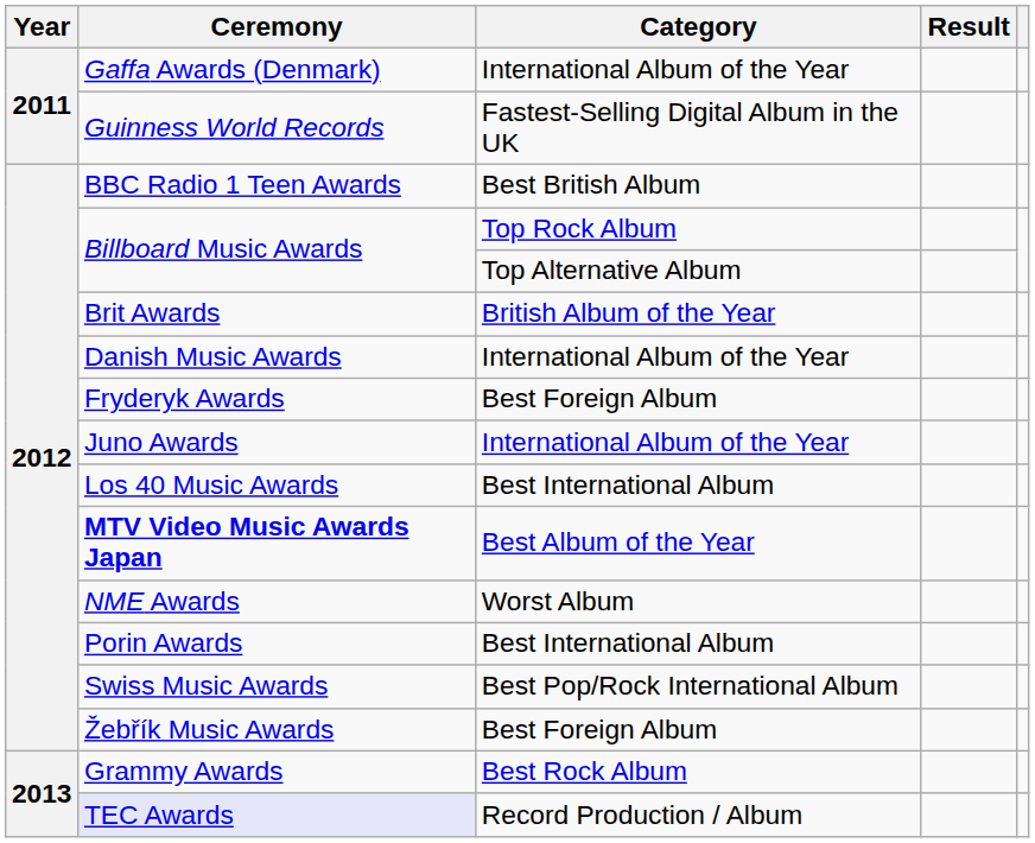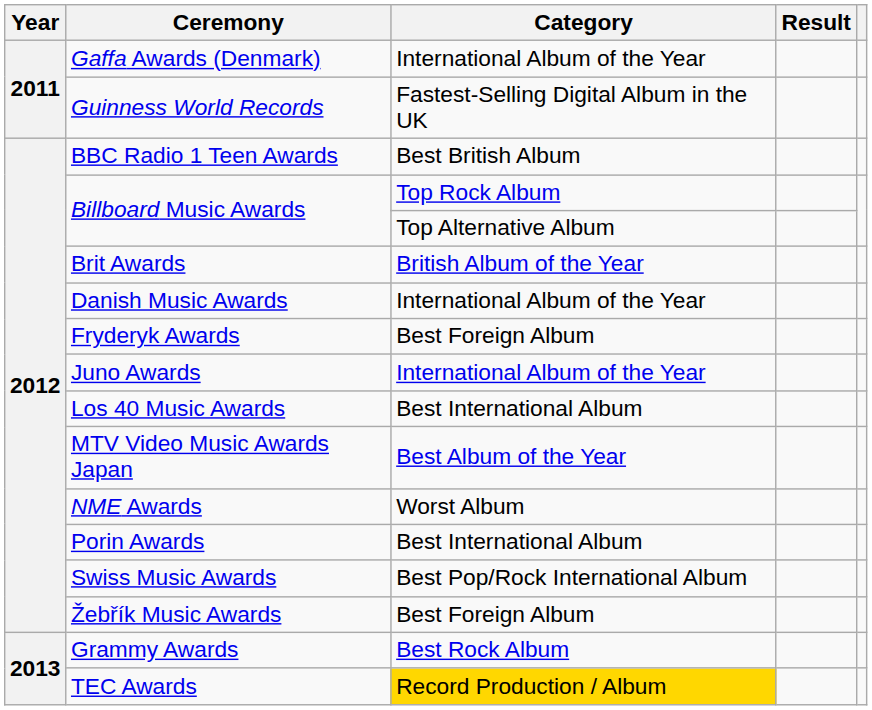MTV Video Music Awards Japan | Ceremony: bold -> normal
TEC Awards | Ceremony: lavender background -> no background
TEC Awards | Category: no background -> gold background
